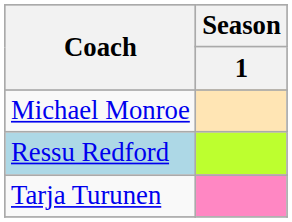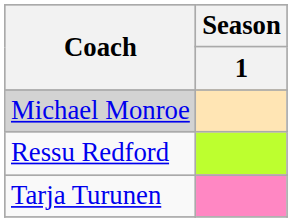Michael Monroe | Coach: no background -> lightgrey background
Ressu Redford | Coach: lightblue background -> no background
